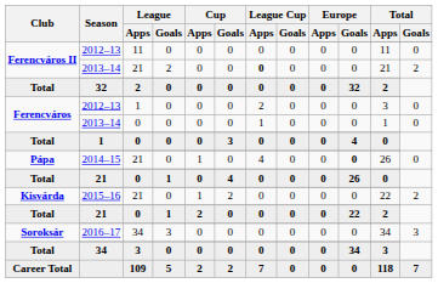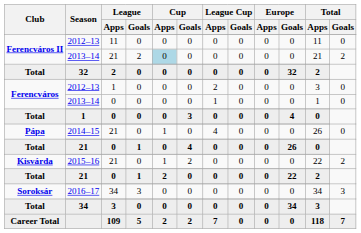Ferencváros II / 2013–14 | Cup / Apps: no background -> lightblue background
Ferencváros II / 2013–14 | League Cup / Apps: bold -> normal
2014–15 | Europe / Goals: bold -> normal
